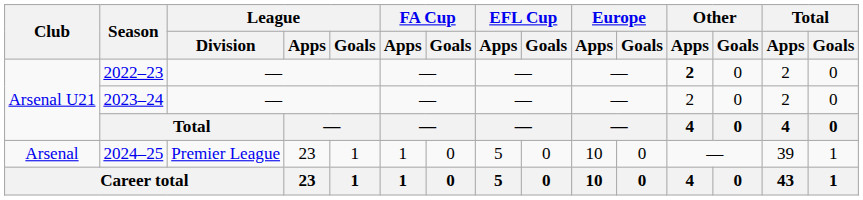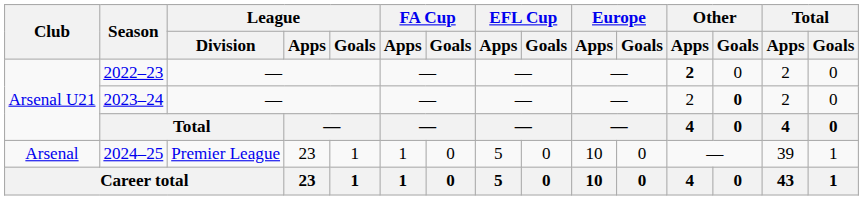2023–24 | Other / Goals: normal -> bold
